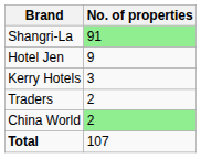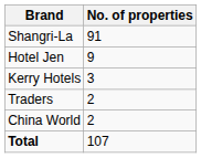Shangri-La | No. of properties: lightgreen background -> no background
China World | No. of properties: lightgreen background -> no background
